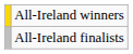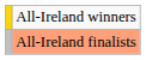row 2 | column 2: no background -> lightsalmon background
